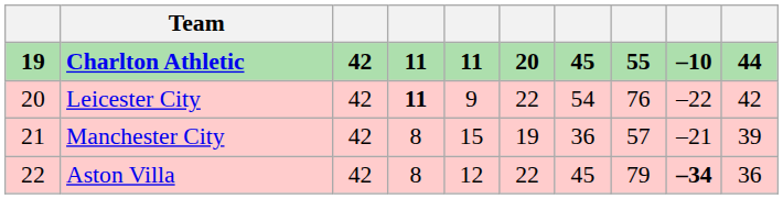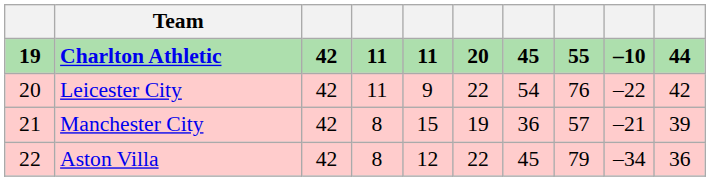Leicester City | column 4: bold -> normal
Aston Villa | column 9: bold -> normal
